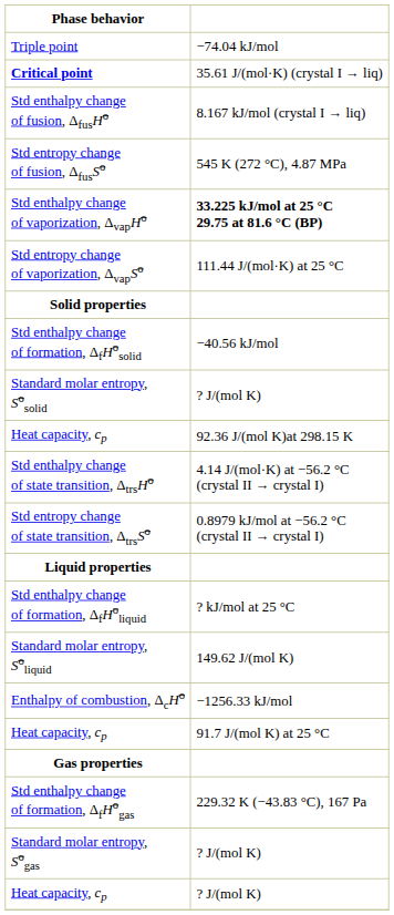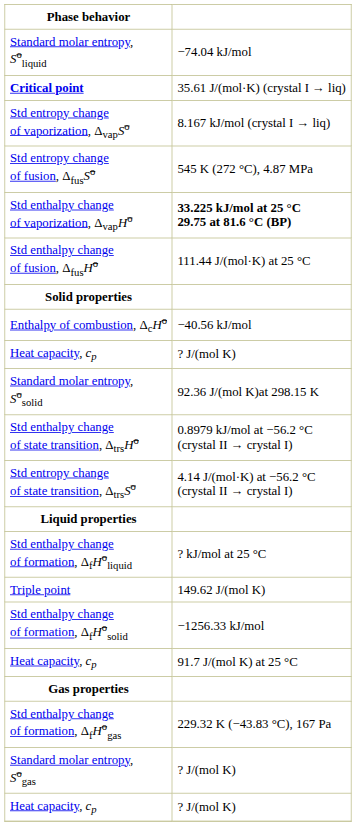row 2 | Phase behavior: Triple point -> Standard molar entropy, Soliquid
row 4 | Phase behavior: Std enthalpy change of fusion, ΔfusHo -> Std entropy change of vaporization, ΔvapSo
row 7 | Phase behavior: Std entropy change of vaporization, ΔvapSo -> Std enthalpy change of fusion, ΔfusHo
row 9 | Phase behavior: Std enthalpy change of formation, ΔfHosolid -> Enthalpy of combustion, ΔcHo
row 10 | Phase behavior: Standard molar entropy, Sosolid -> Heat capacity, cp
row 11 | Phase behavior: Heat capacity, cp -> Standard molar entropy, Sosolid
row 12 | column 2: 4.14 J/(mol·K) at −56.2 °C (crystal II → crystal I) -> 0.8979 kJ/mol at −56.2 °C (crystal II → crystal I)
row 13 | column 2: 0.8979 kJ/mol at −56.2 °C (crystal II → crystal I) -> 4.14 J/(mol·K) at −56.2 °C (crystal II → crystal I)
row 16 | Phase behavior: Standard molar entropy, Soliquid -> Triple point
row 17 | Phase behavior: Enthalpy of combustion, ΔcHo -> Std enthalpy change of formation, ΔfHosolid
